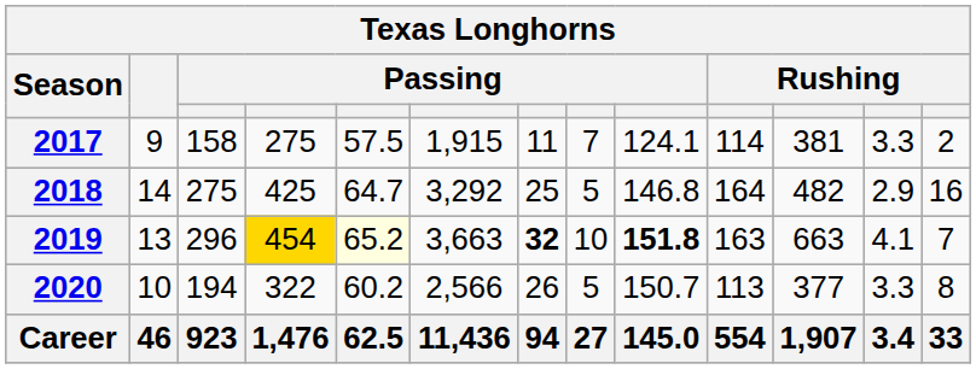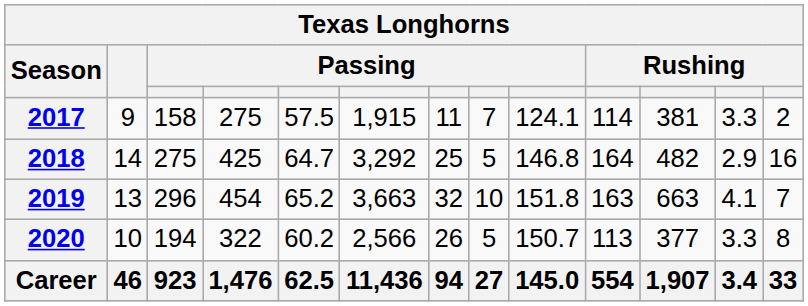2019 | column 4: gold background -> no background
2019 | column 5: lightyellow background -> no background
2019 | column 7: bold -> normal
2019 | column 9: bold -> normal
